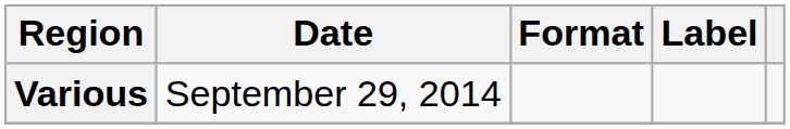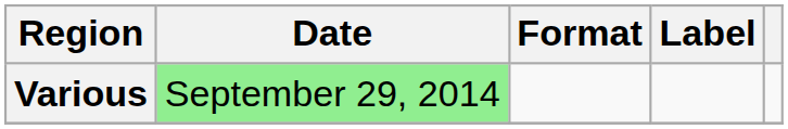Various | Date: no background -> lightgreen background
